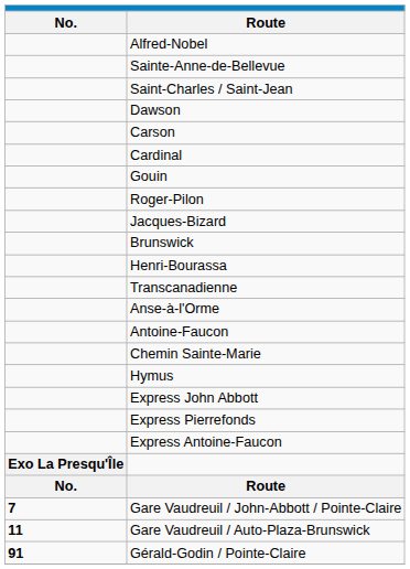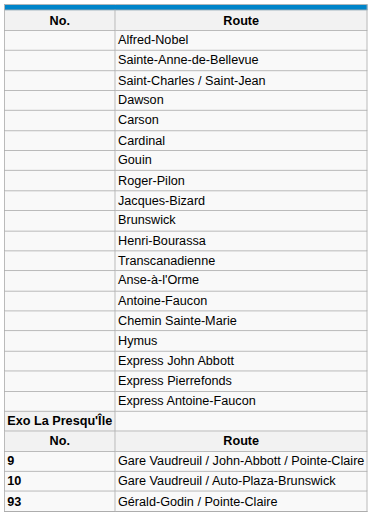Gare Vaudreuil / John-Abbott / Pointe-Claire | No.: 7 -> 9
Gare Vaudreuil / Auto-Plaza-Brunswick | No.: 11 -> 10
Gérald-Godin / Pointe-Claire | No.: 91 -> 93
